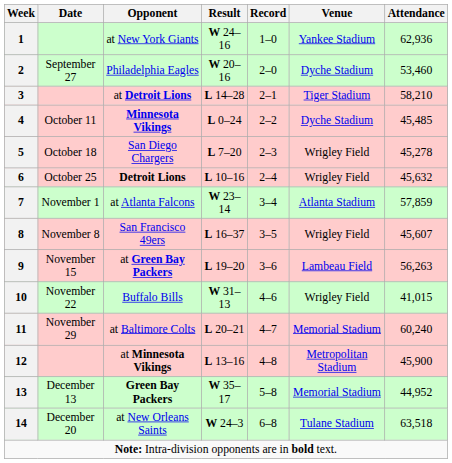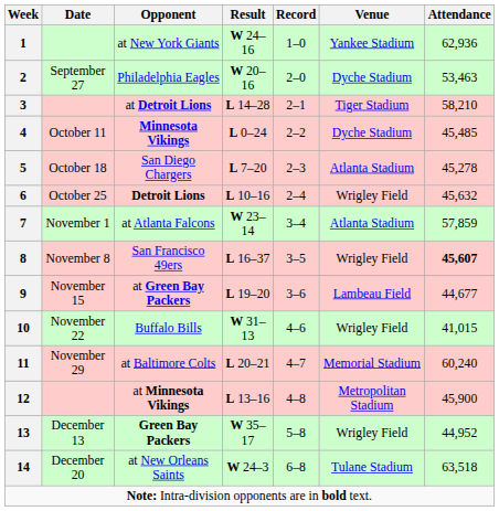2 | Attendance: 53,460 -> 53,463
5 | Venue: Wrigley Field -> Atlanta Stadium
8 | Attendance: normal -> bold
9 | Attendance: 56,263 -> 44,677
13 | Venue: Memorial Stadium -> Wrigley Field
